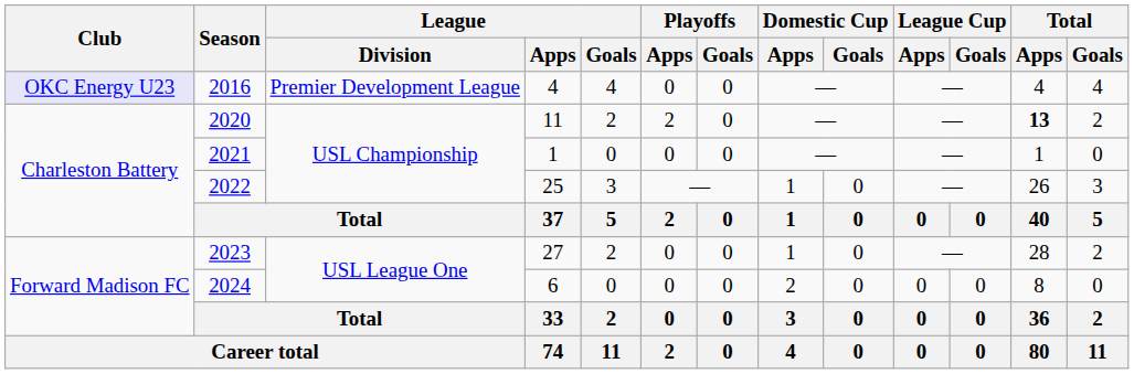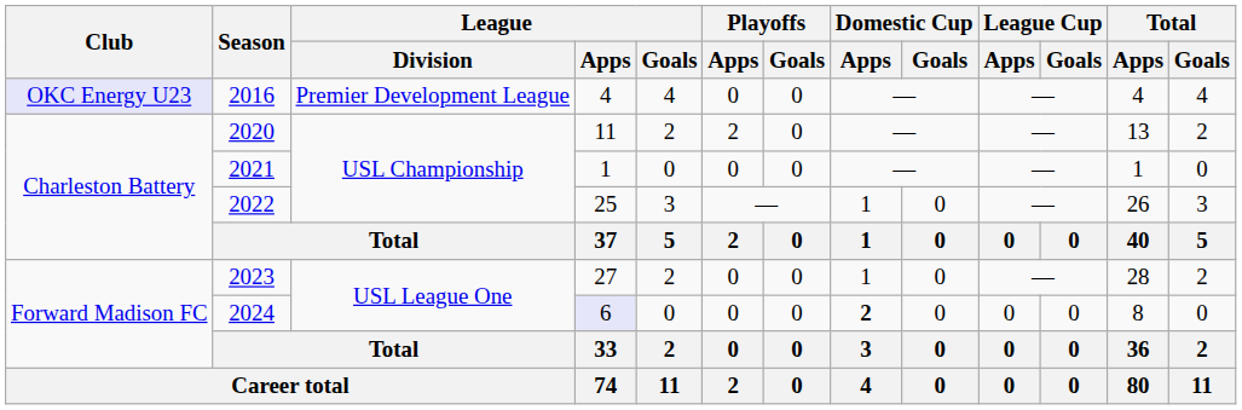2020 | Total / Apps: bold -> normal
2024 | League / Apps: no background -> lavender background
2024 | Domestic Cup / Apps: normal -> bold
